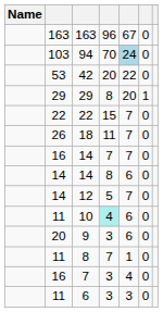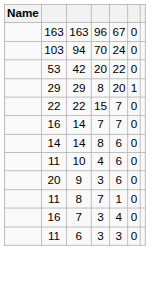94 | column 5: lightblue background -> no background
- row: 26 | 18 | 11 | 7 | 0
- row: 14 | 12 | 5 | 7 | 0
10 | column 4: paleturquoise background -> no background
